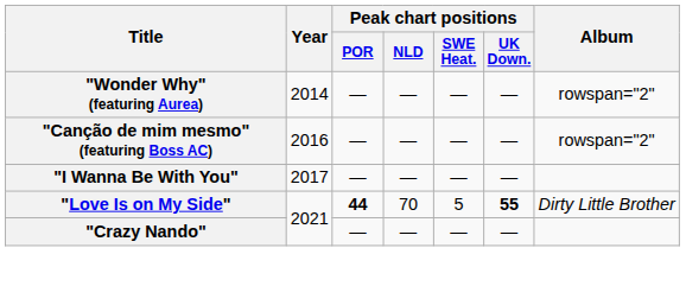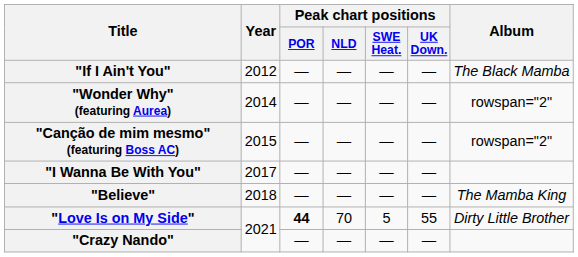+ row: "If I Ain't You" | 2012 | — | — | — | — | The Black Mamba
"Canção de mim mesmo" (featuring Boss AC) | Year: 2016 -> 2015
+ row: "Believe" | 2018 | — | — | — | — | The Mamba King
"Love Is on My Side" | Peak chart positions / UK Down.: bold -> normal
